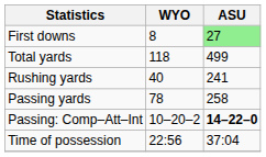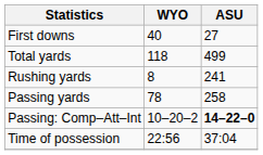First downs | WYO: 8 -> 40
First downs | ASU: lightgreen background -> no background
Rushing yards | WYO: 40 -> 8
